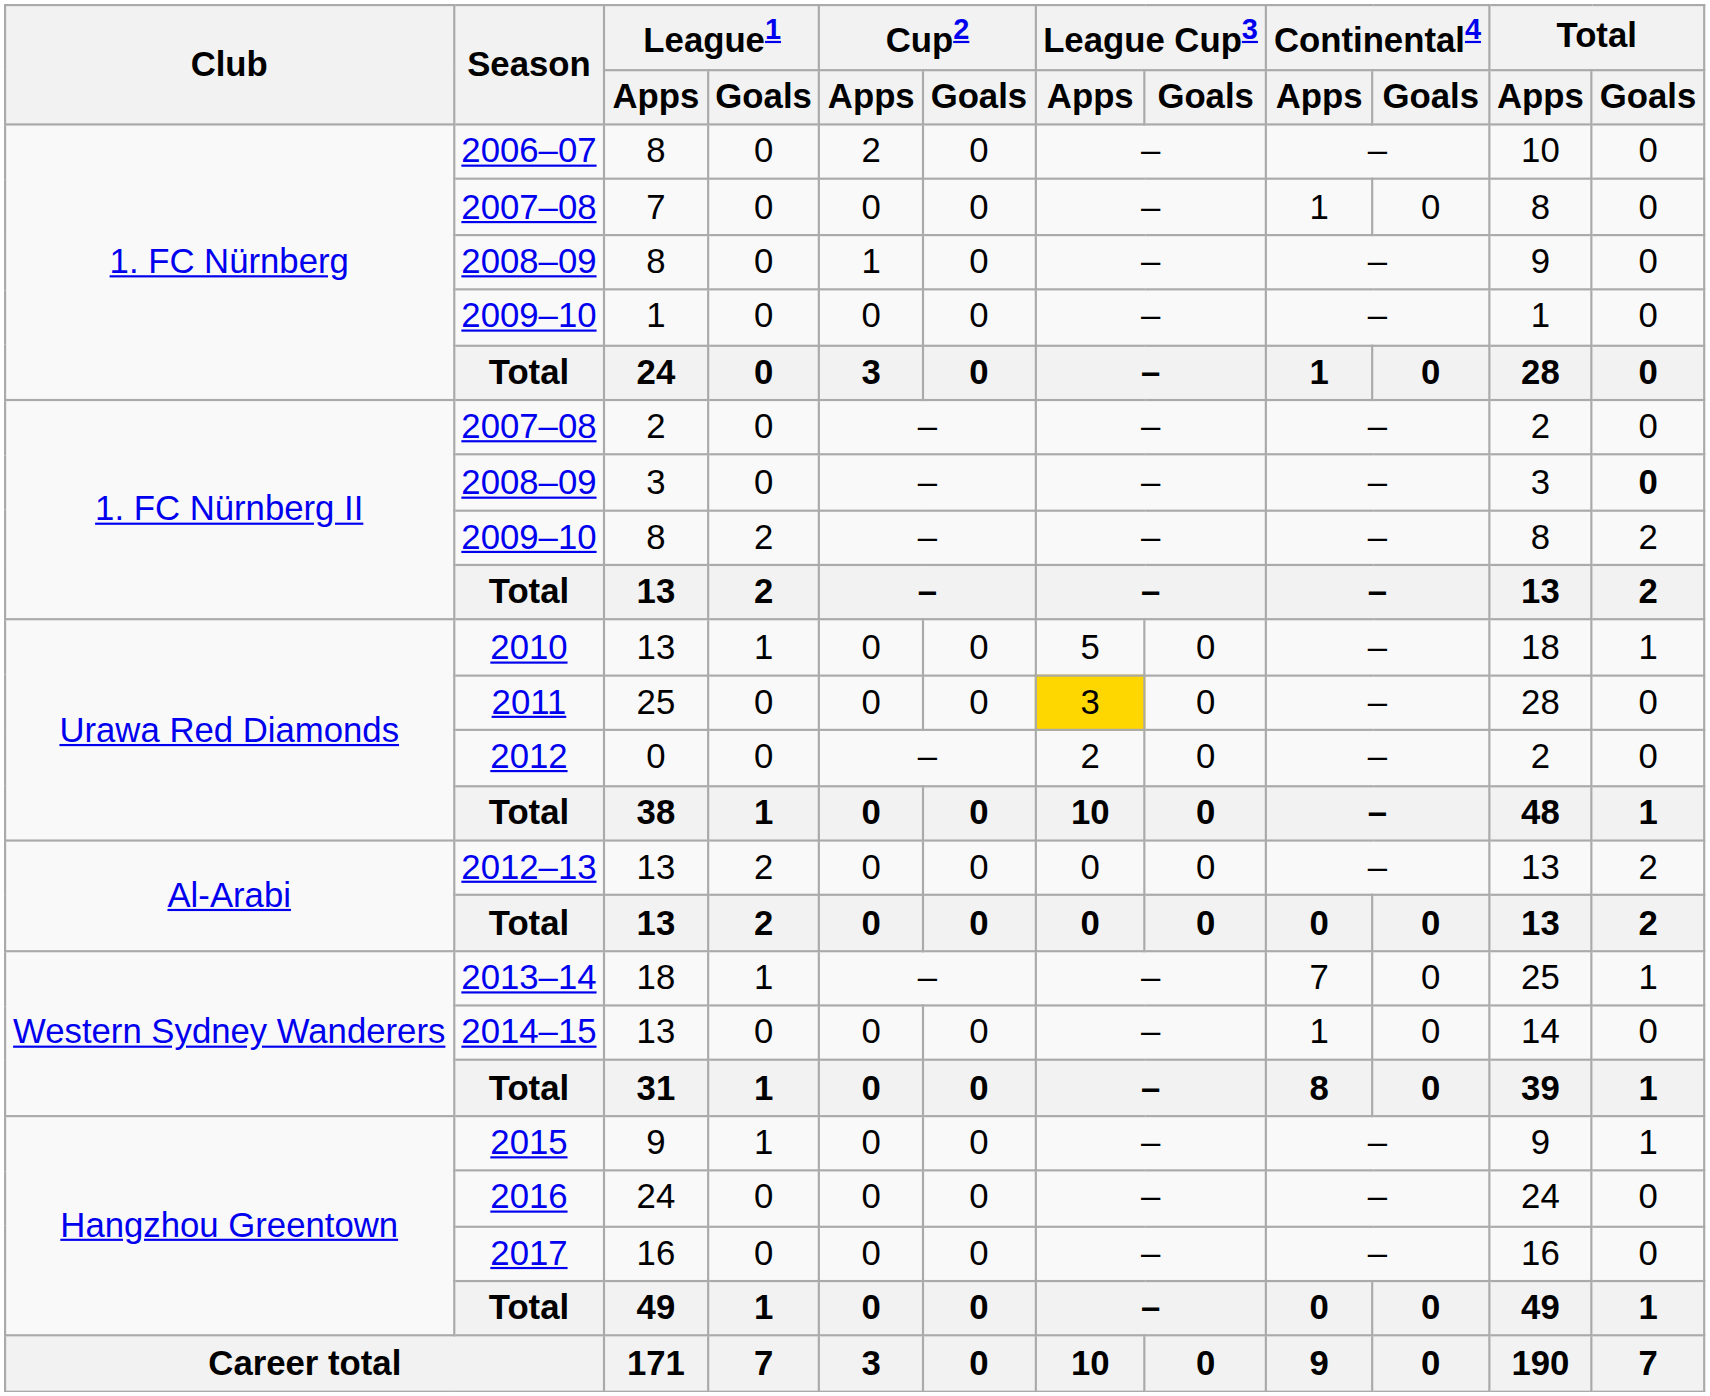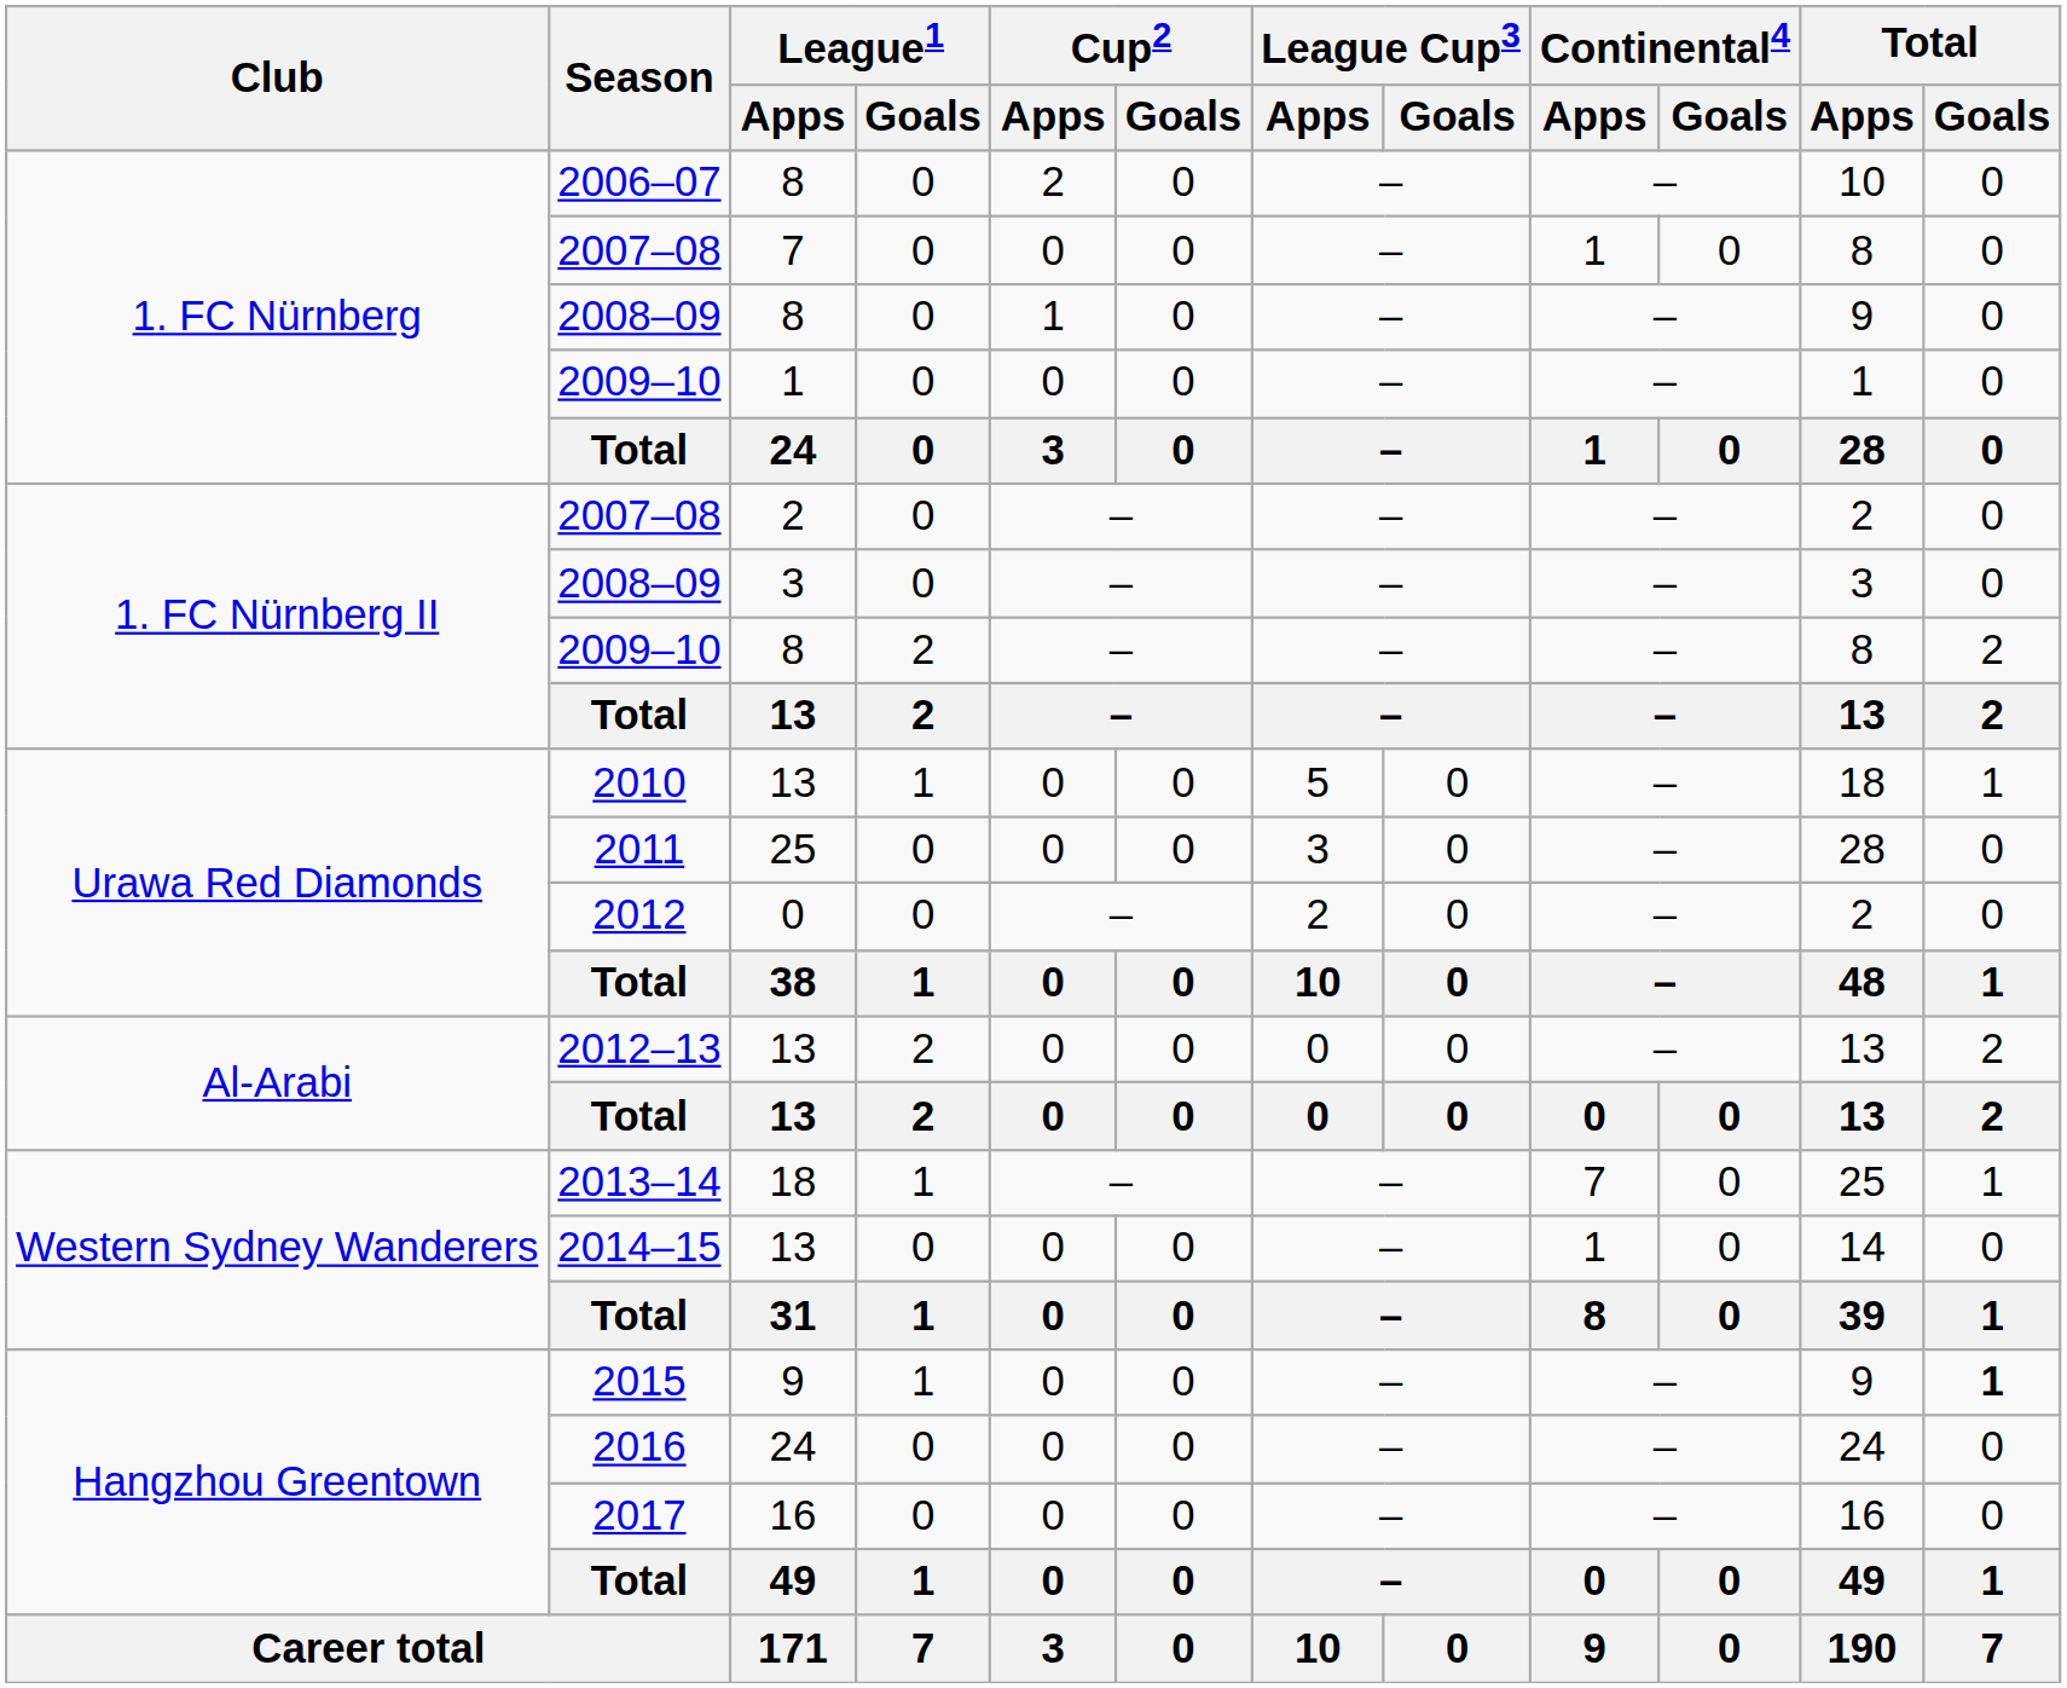2008–09 / 3 | Total / Goals: bold -> normal
2011 | League Cup3 / Apps: gold background -> no background
2015 | Total / Goals: normal -> bold
